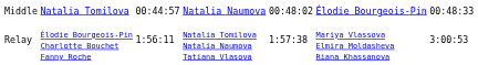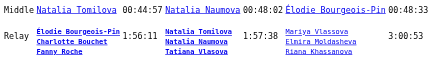Relay | column 2: normal -> bold
Relay | column 4: normal -> bold
